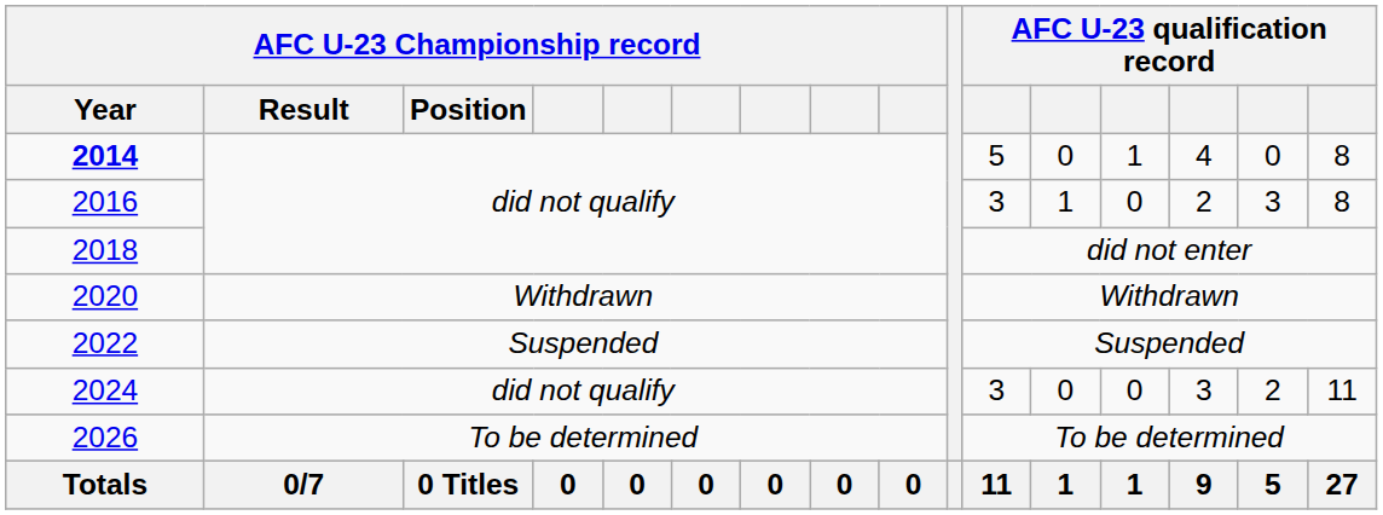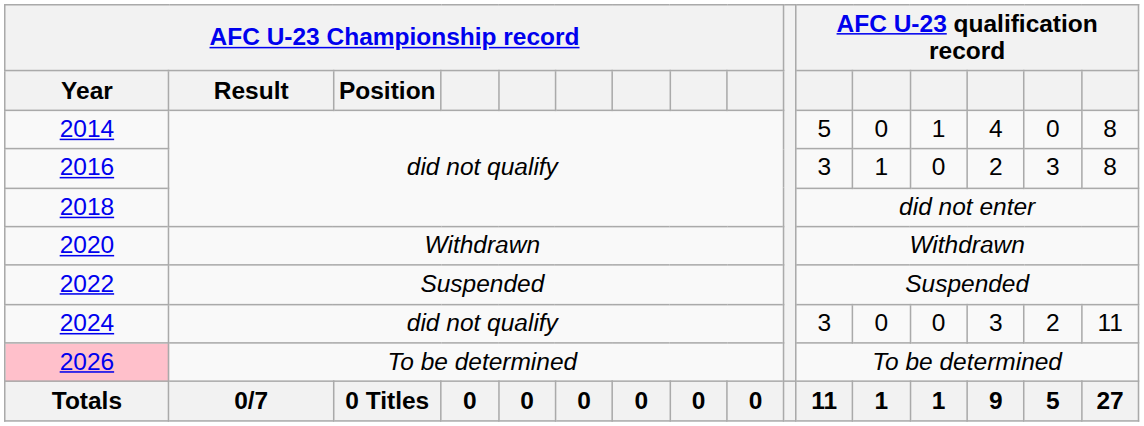2014 | AFC U-23 Championship record / Year: bold -> normal
2026 | AFC U-23 Championship record / Year: no background -> pink background
